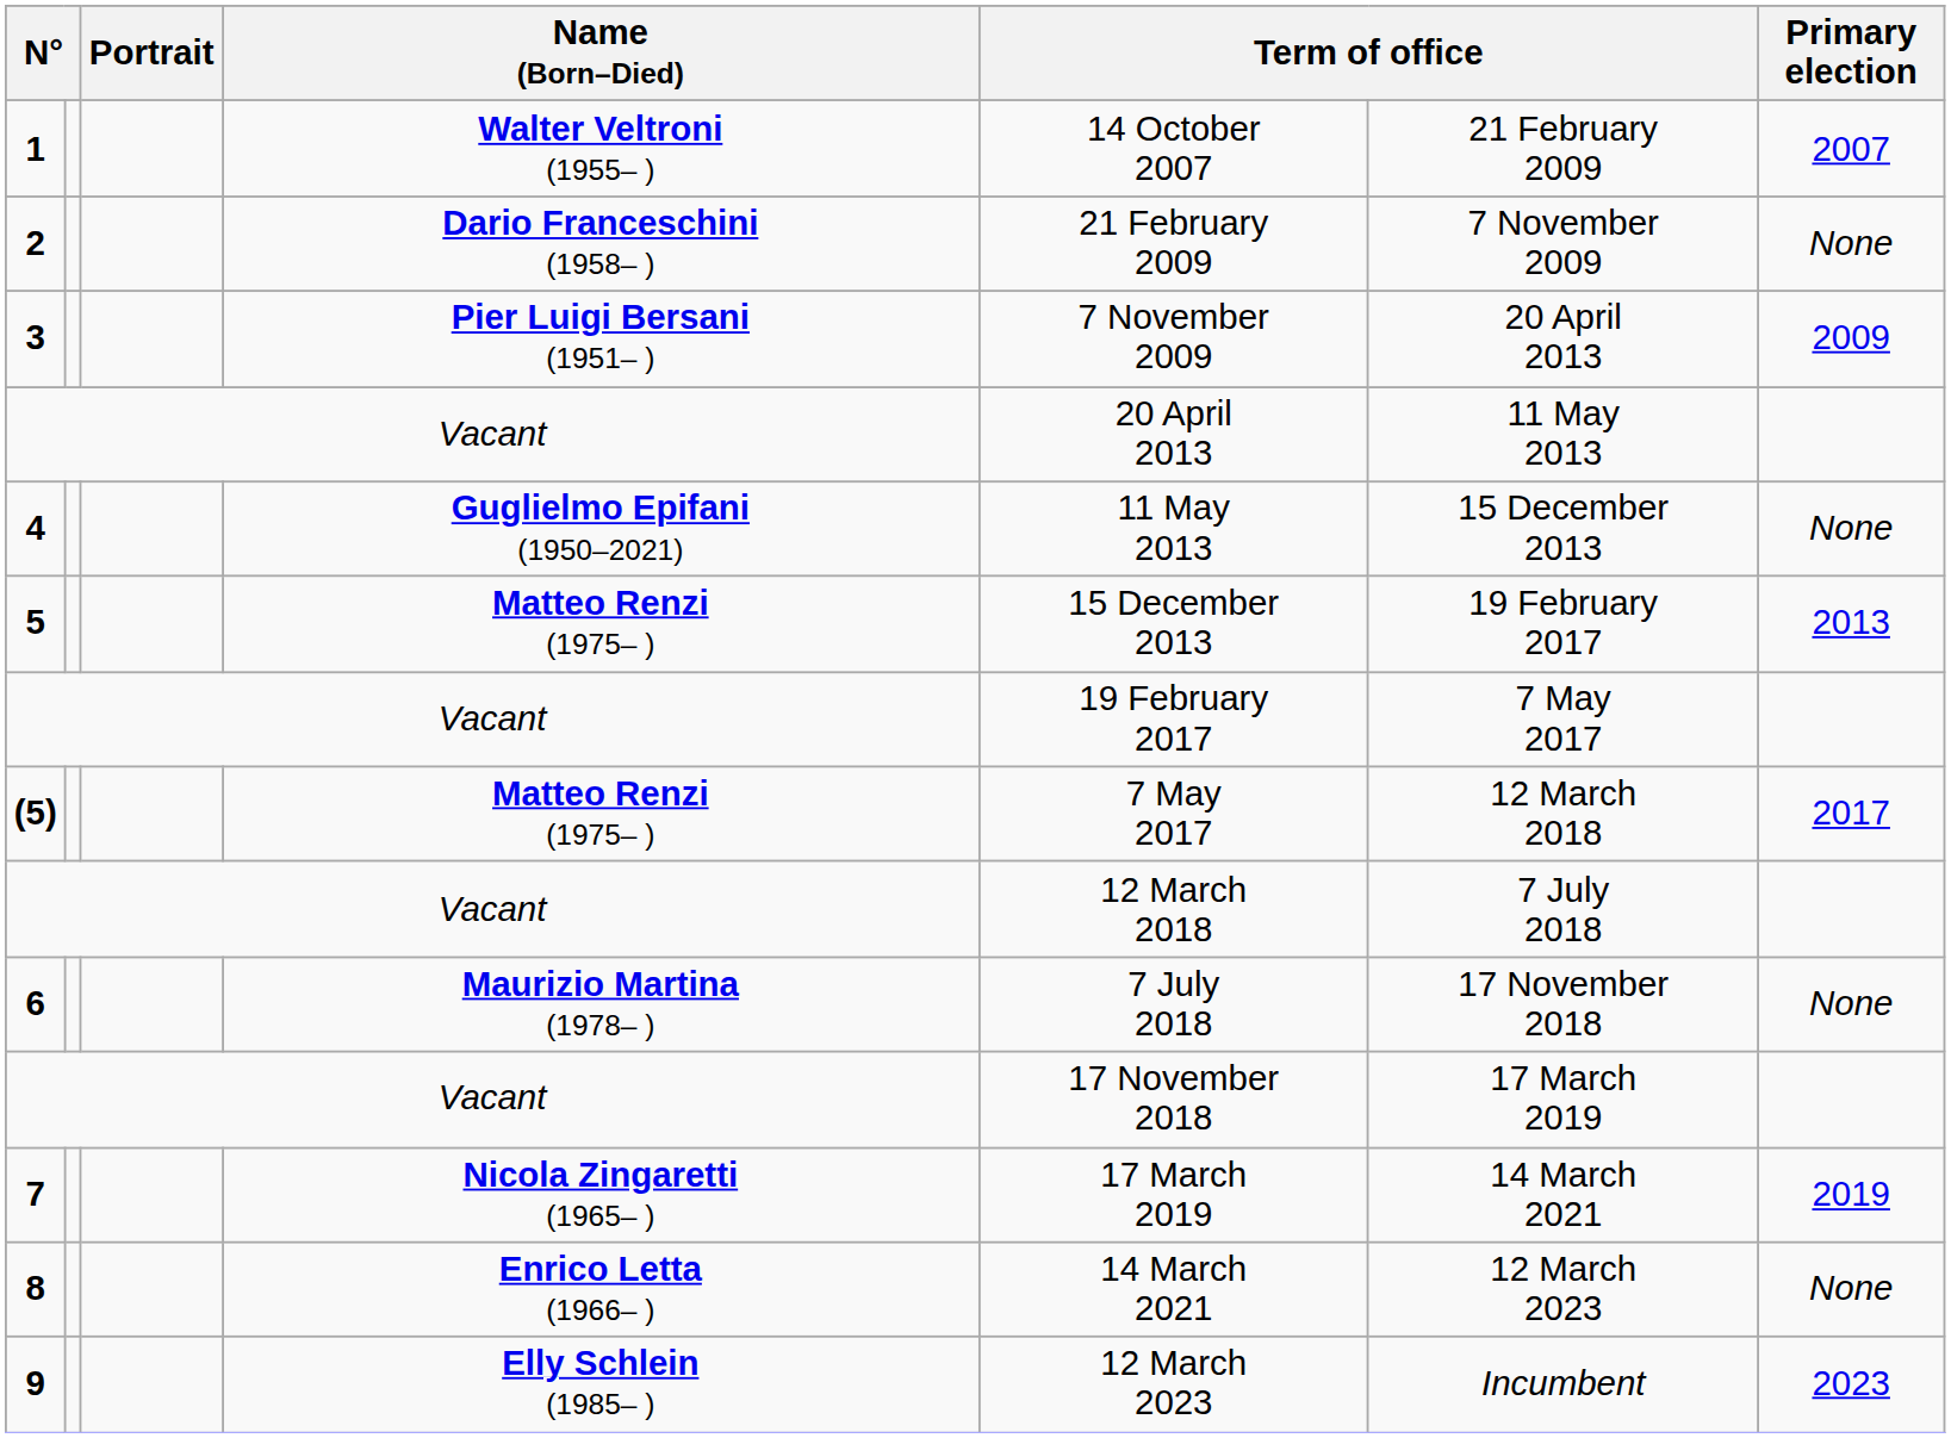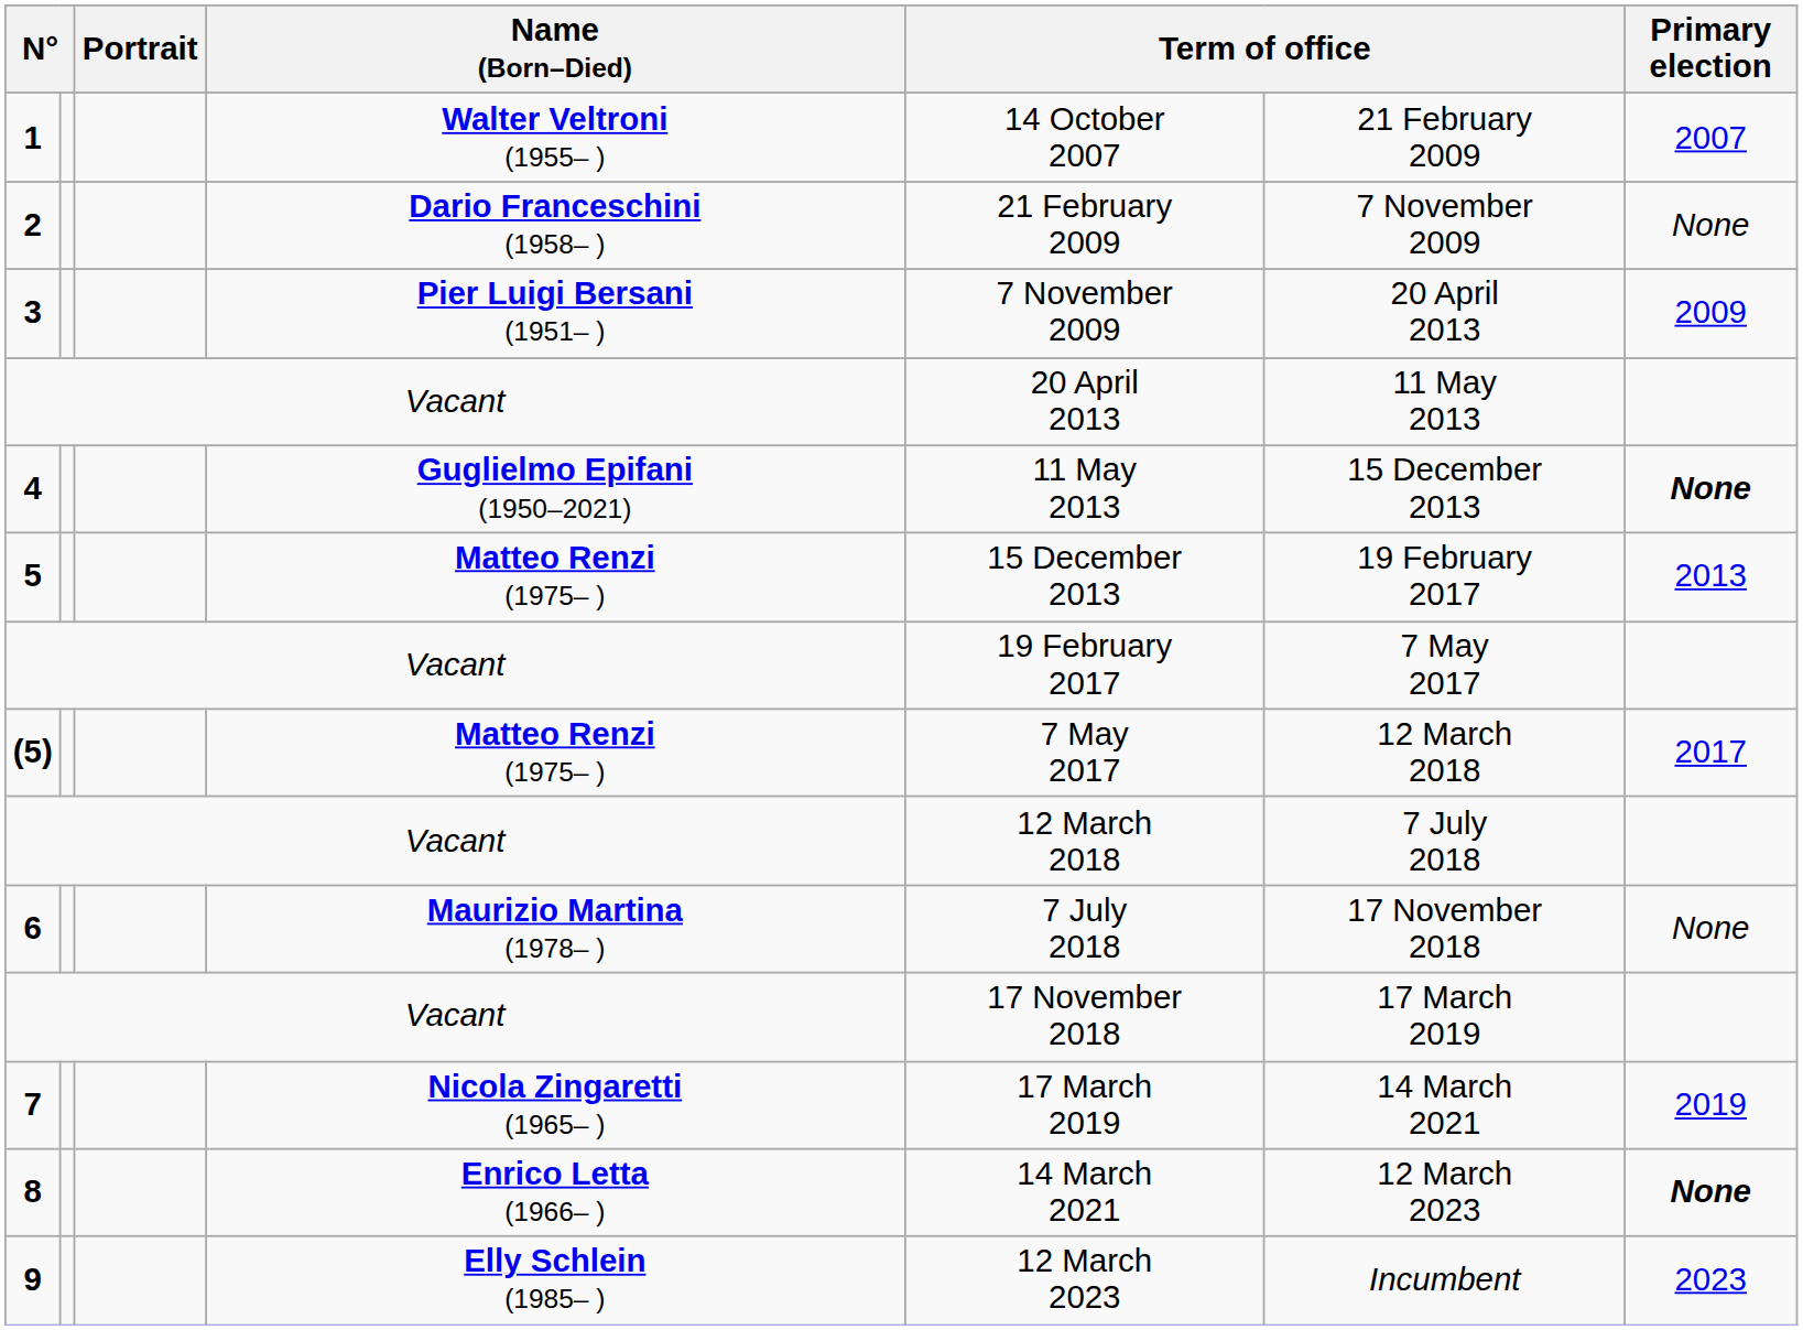4 | Primary election: normal -> bold
8 | Primary election: normal -> bold
